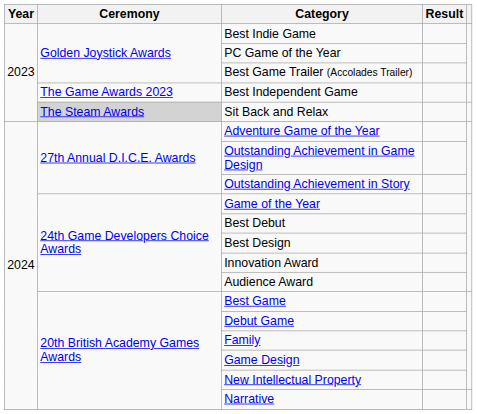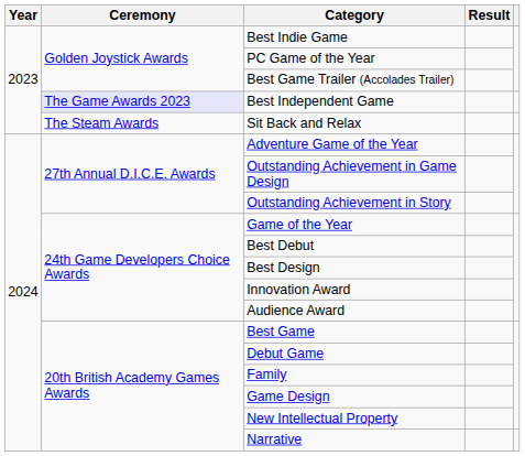Best Independent Game | Ceremony: no background -> lavender background
Sit Back and Relax | Ceremony: lightgrey background -> no background
